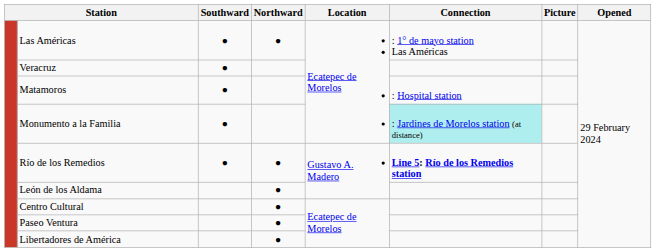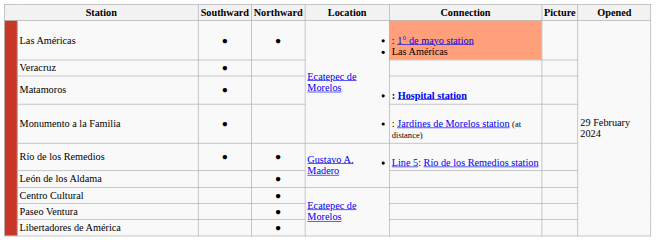Las Américas | Connection: no background -> lightsalmon background
Matamoros | Connection: normal -> bold
Monumento a la Familia | Connection: paleturquoise background -> no background
Río de los Remedios | Connection: bold -> normal
